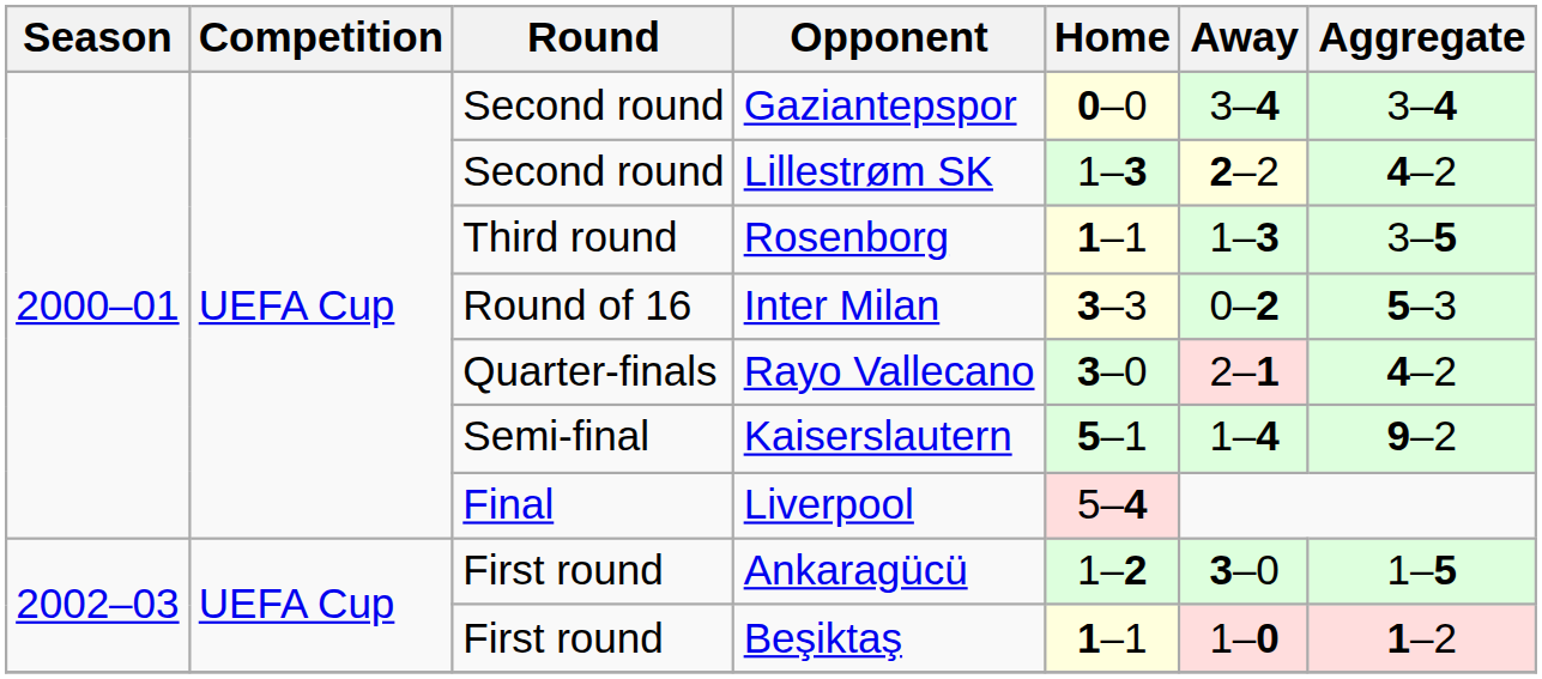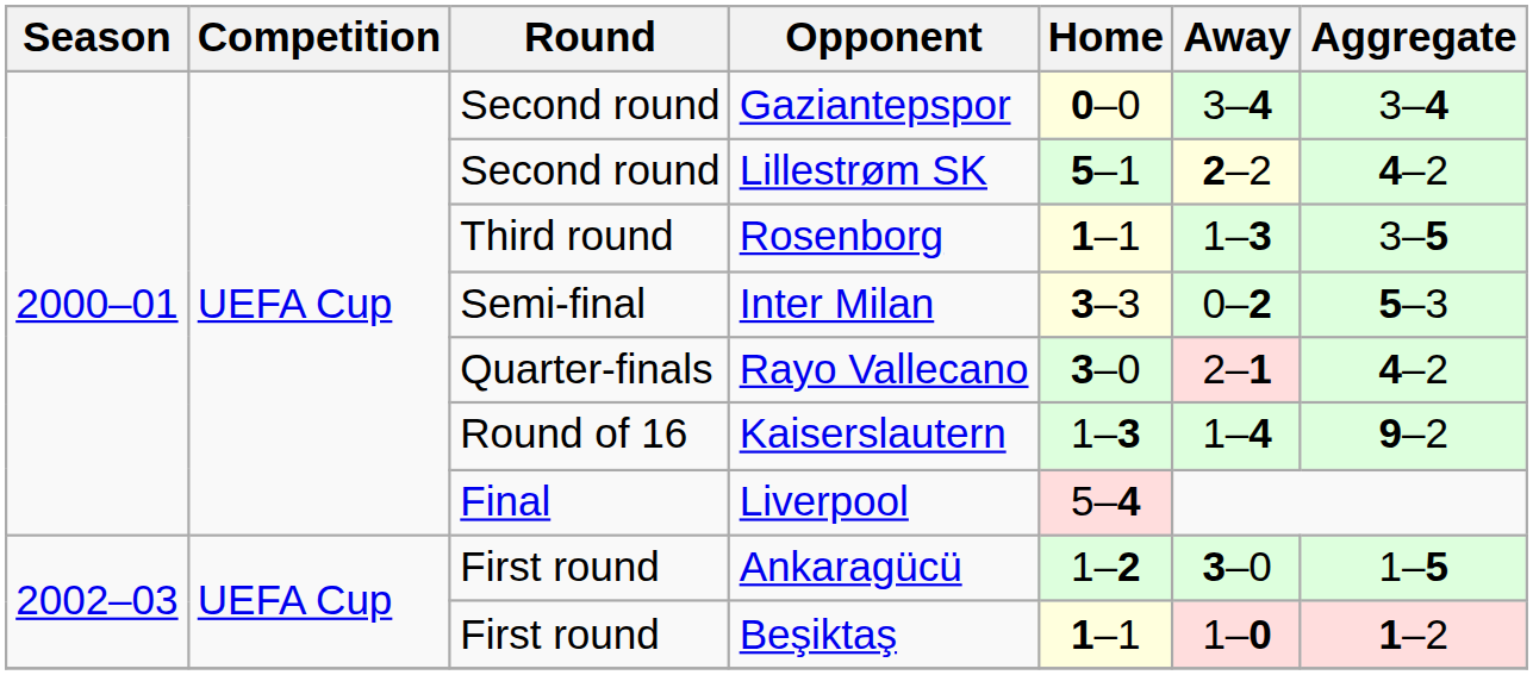Lillestrøm SK | Home: 1–3 -> 5–1
Inter Milan | Round: Round of 16 -> Semi-final
Kaiserslautern | Round: Semi-final -> Round of 16
Kaiserslautern | Home: 5–1 -> 1–3
